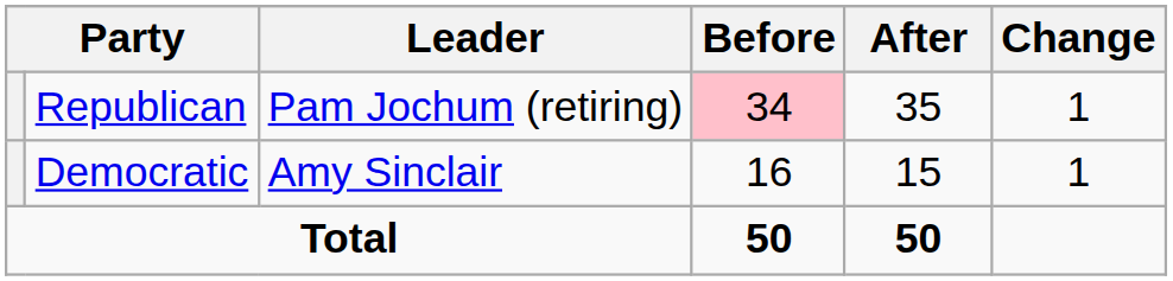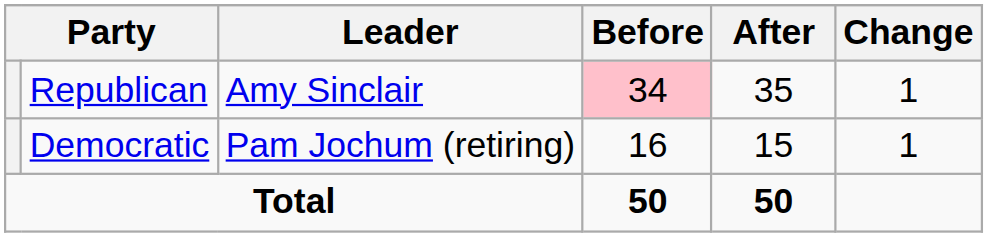Republican | Leader: Pam Jochum (retiring) -> Amy Sinclair
Democratic | Leader: Amy Sinclair -> Pam Jochum (retiring)
